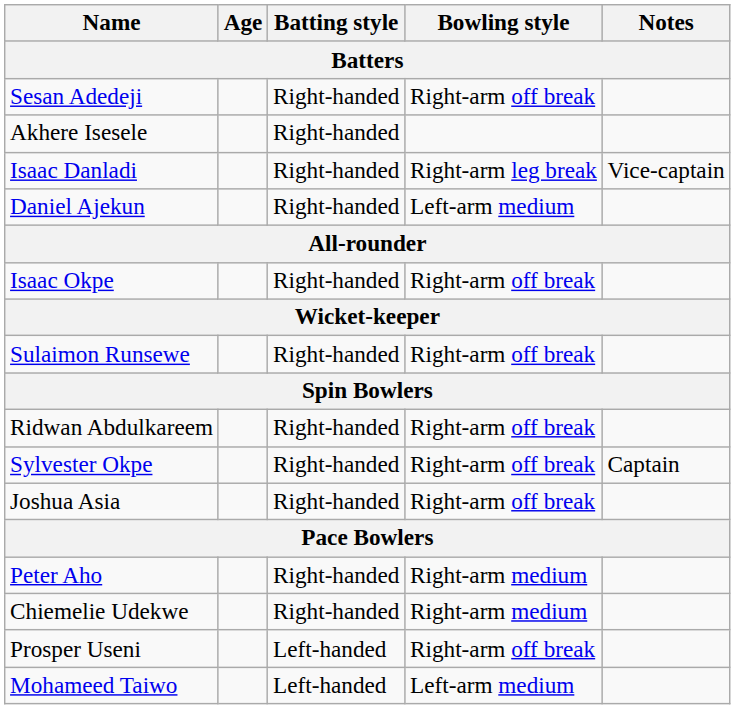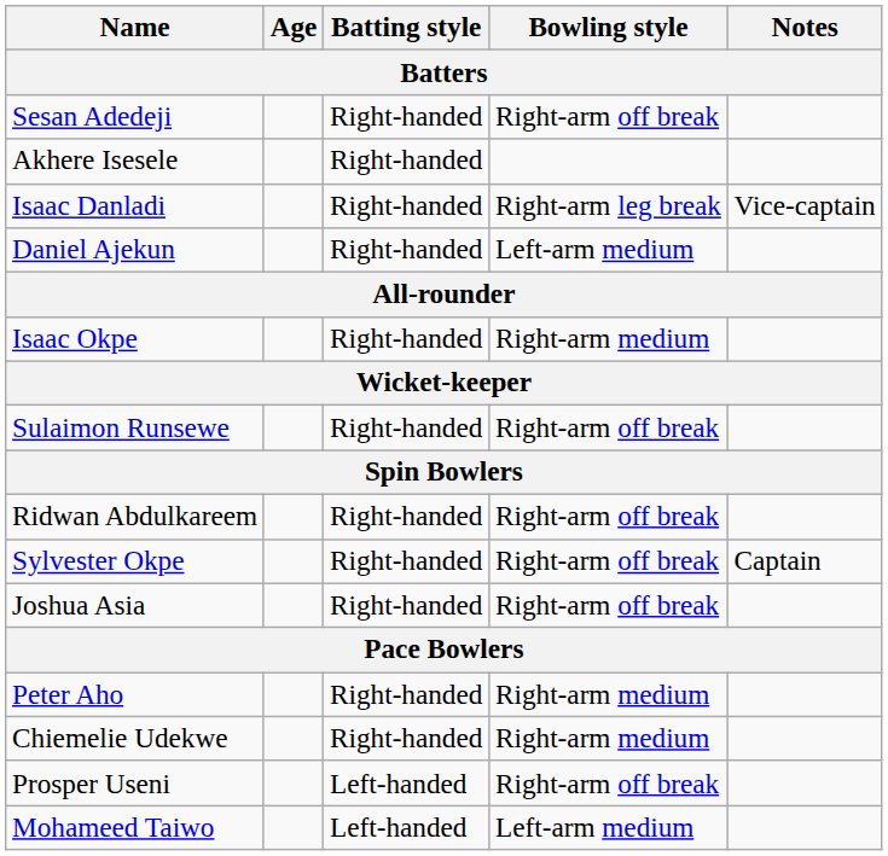Isaac Okpe | Bowling style: Right-arm off break -> Right-arm medium
